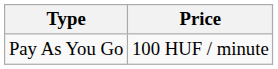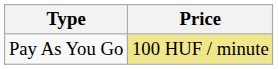Pay As You Go | Price: no background -> khaki background
